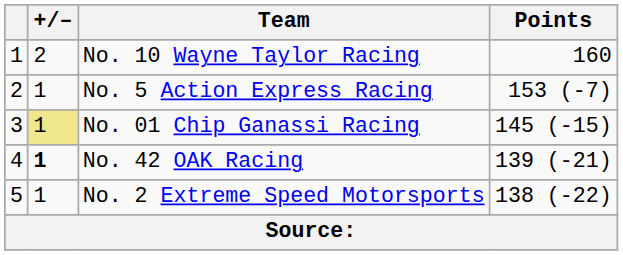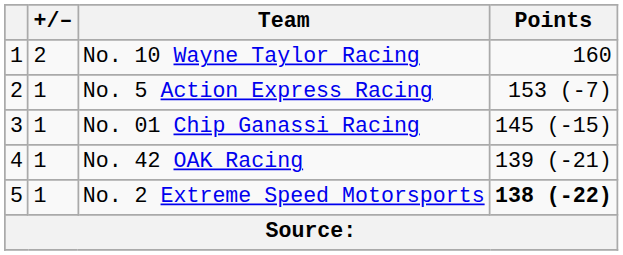No. 01 Chip Ganassi Racing | +/–: khaki background -> no background
No. 42 OAK Racing | +/–: bold -> normal
No. 2 Extreme Speed Motorsports | Points: normal -> bold
